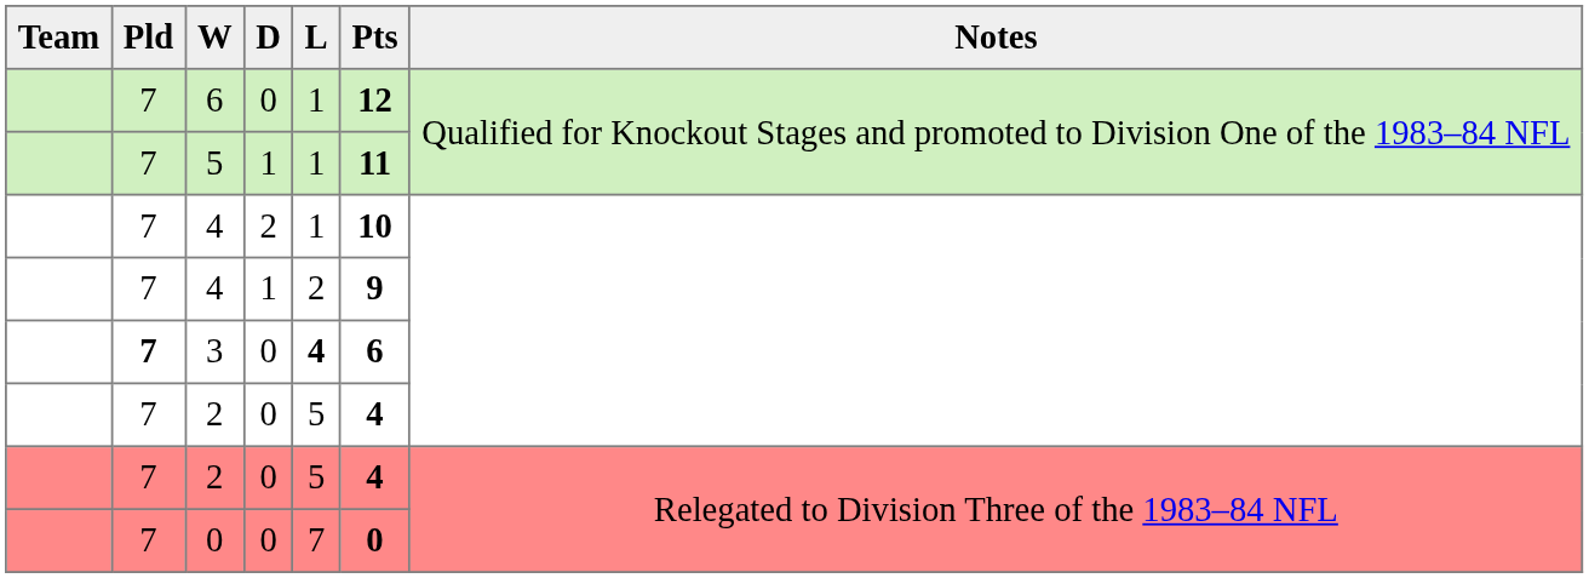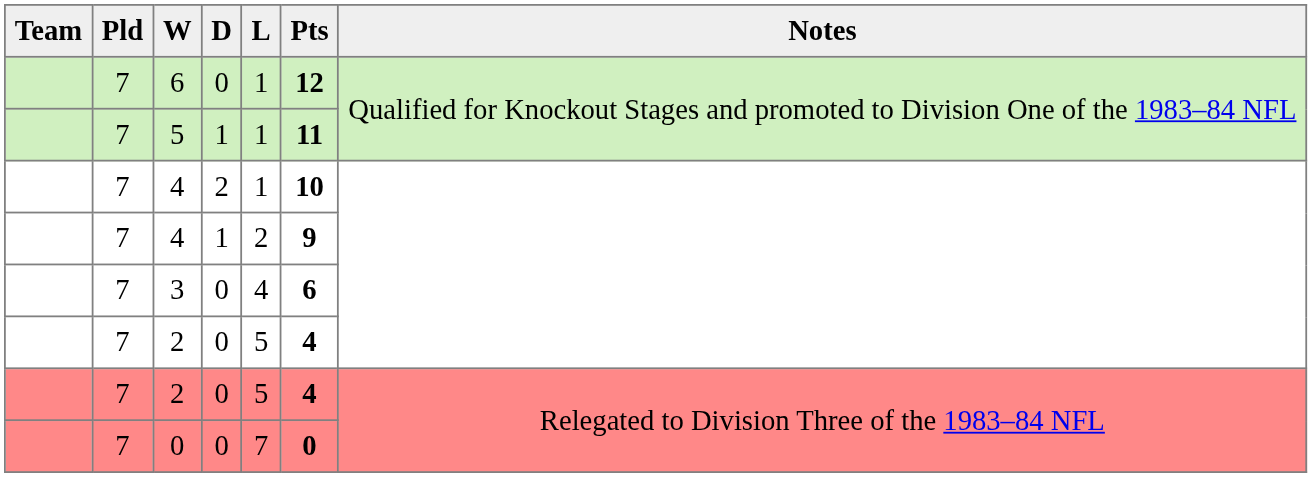3 | Pld: bold -> normal
3 | L: bold -> normal
